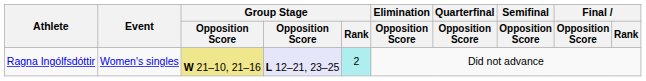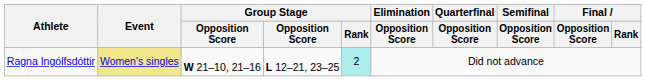Ragna Ingólfsdóttir | Event: no background -> khaki background
Ragna Ingólfsdóttir | column 3: khaki background -> no background
Ragna Ingólfsdóttir | column 4: lavender background -> no background
